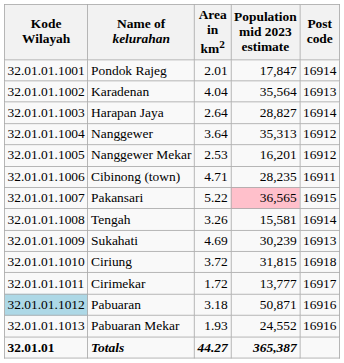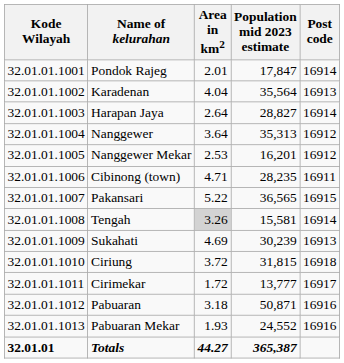Pakansari | Population mid 2023 estimate: pink background -> no background
Tengah | Area in km2: no background -> lightgrey background
Pabuaran | Kode Wilayah: lightblue background -> no background
